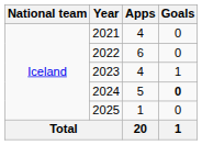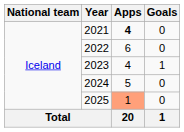2021 | Apps: normal -> bold
2024 | Goals: bold -> normal
2025 | Apps: no background -> lightsalmon background
